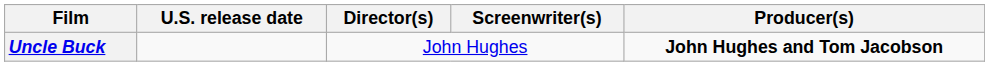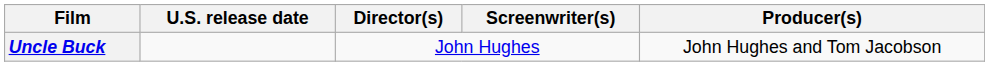Uncle Buck | Producer(s): bold -> normal
